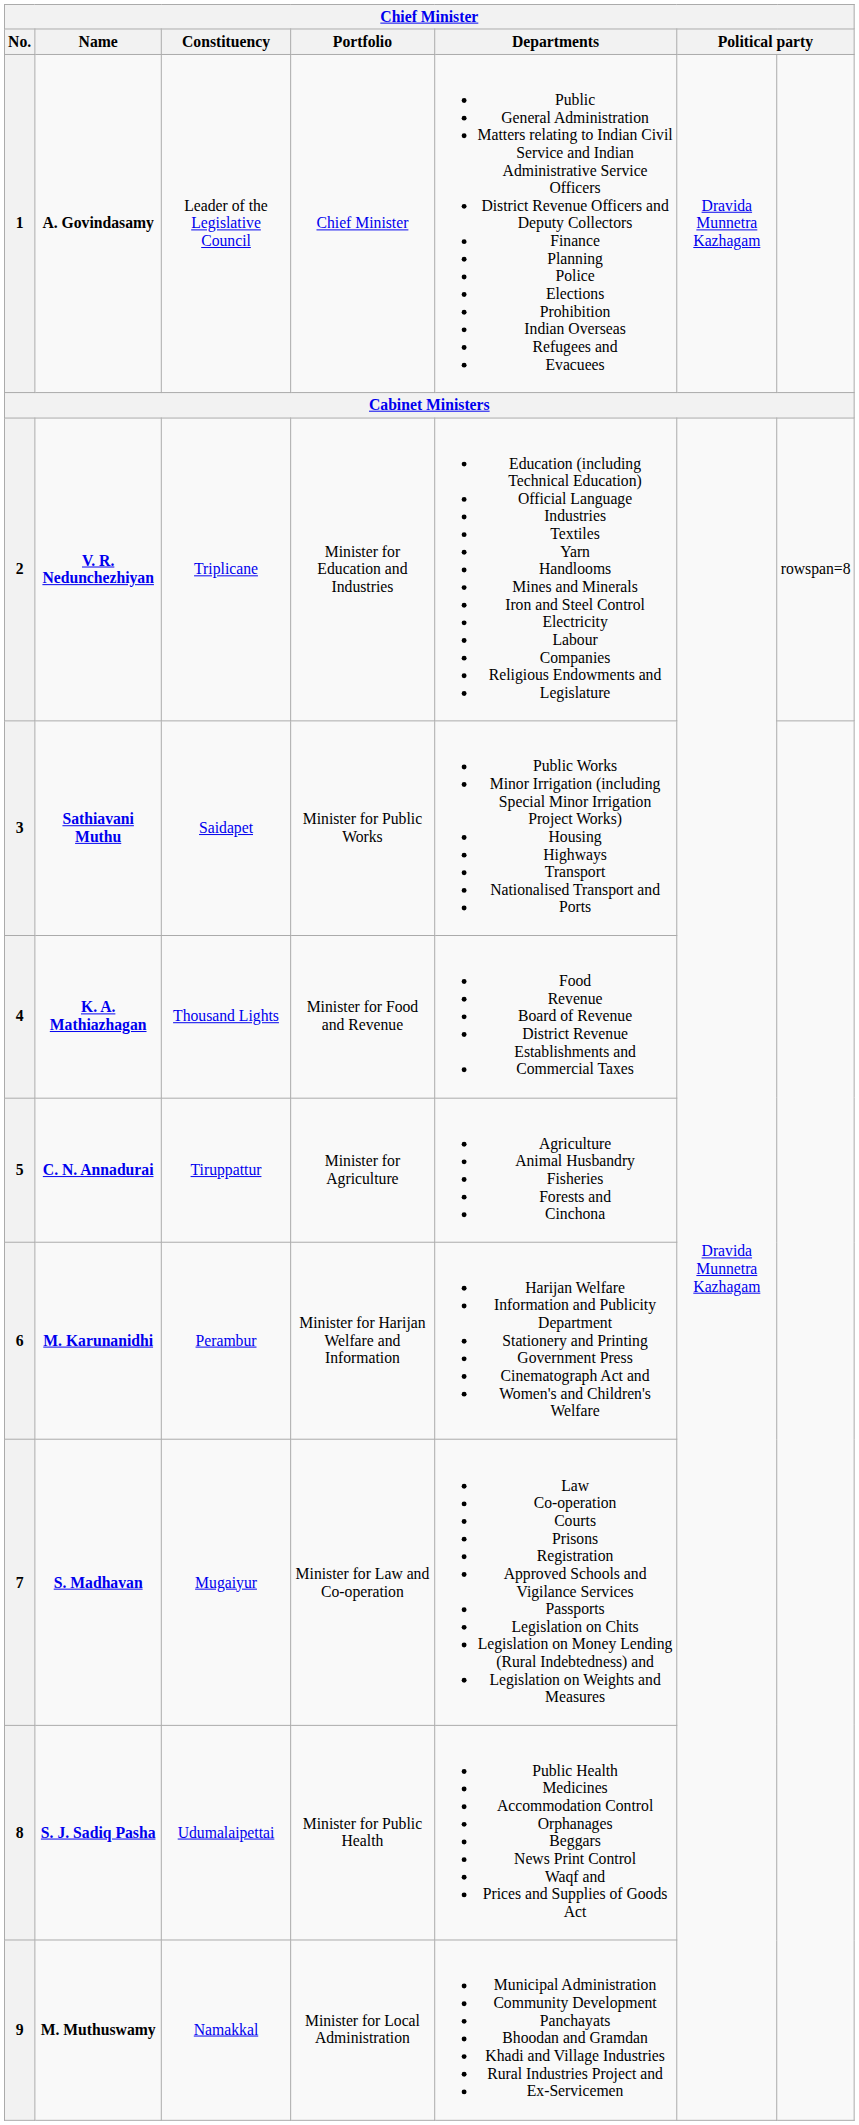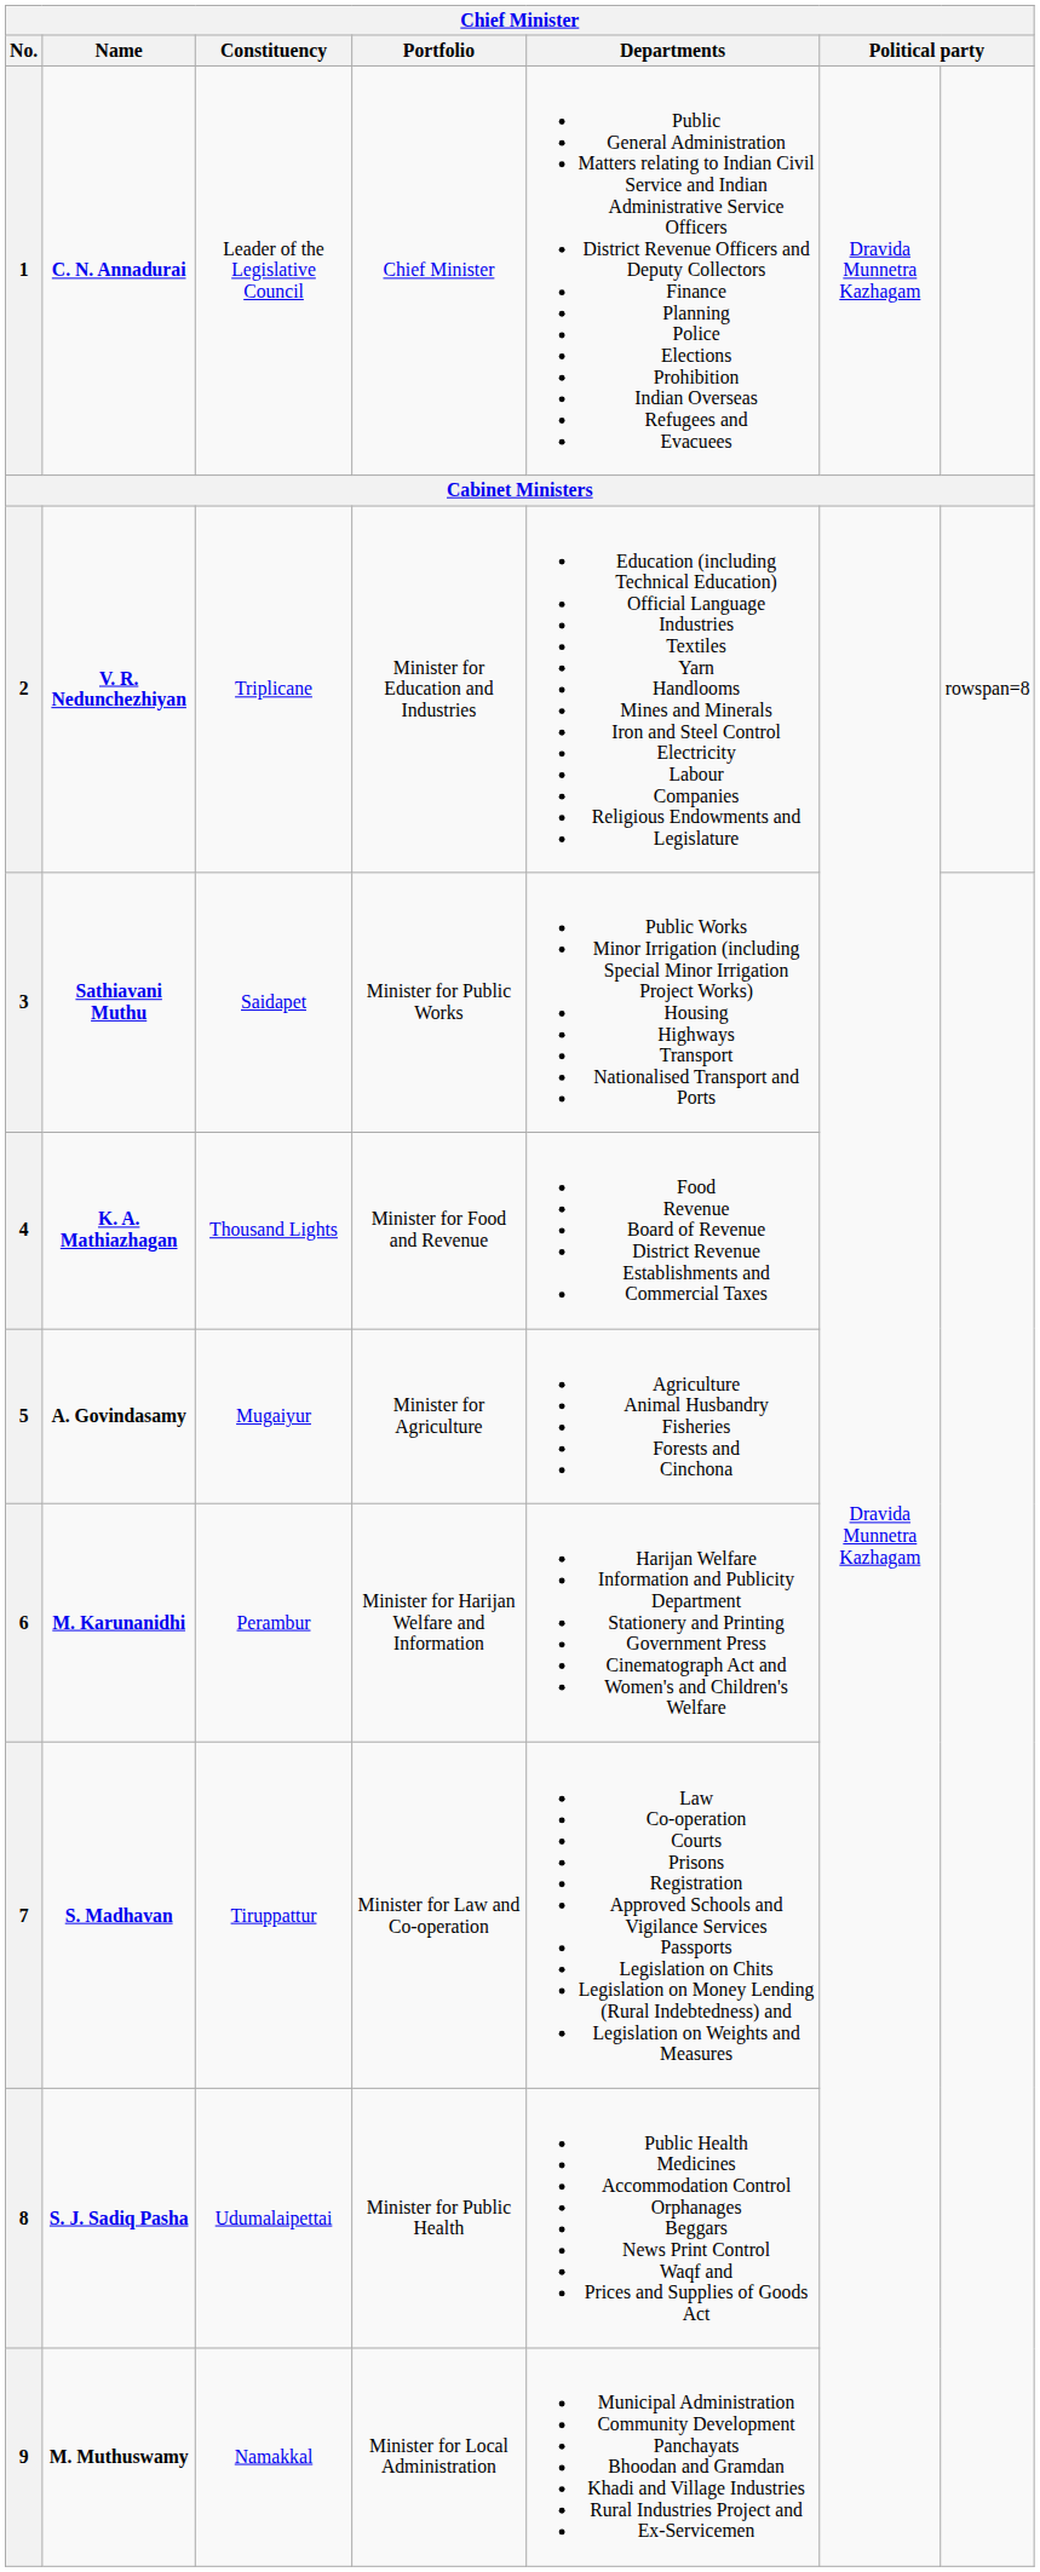1 | Name: A. Govindasamy -> C. N. Annadurai
5 | Name: C. N. Annadurai -> A. Govindasamy
5 | Constituency: Tiruppattur -> Mugaiyur
7 | Constituency: Mugaiyur -> Tiruppattur
